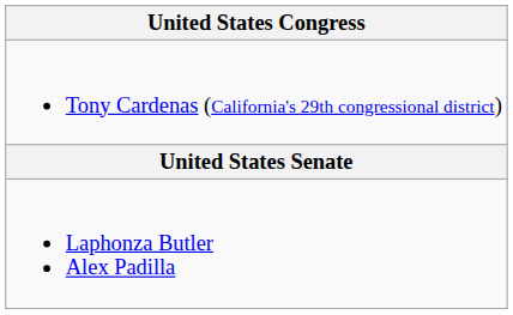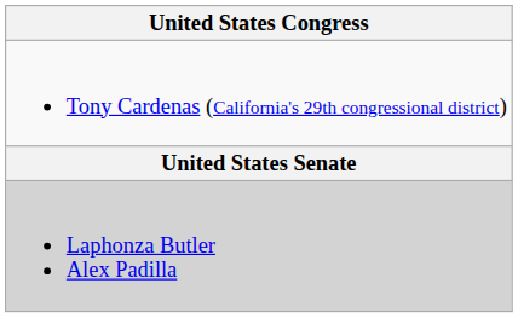row 4 | column 1: no background -> lightgrey background
